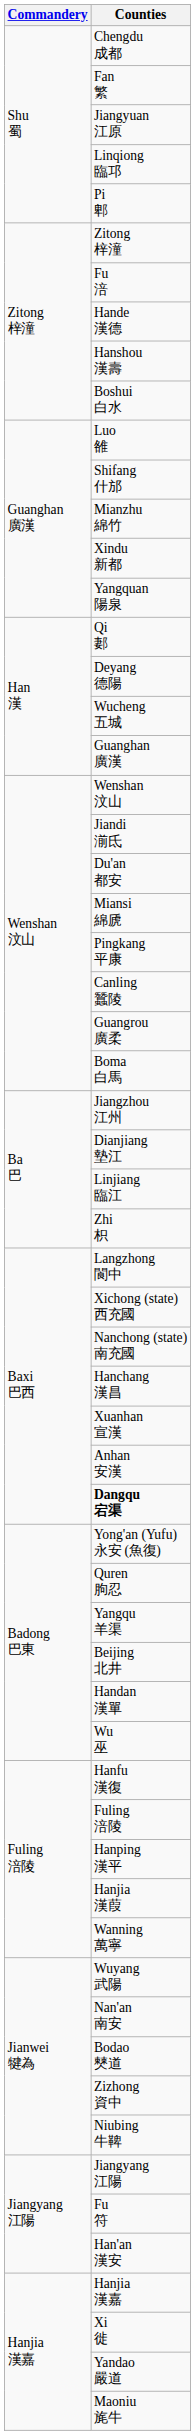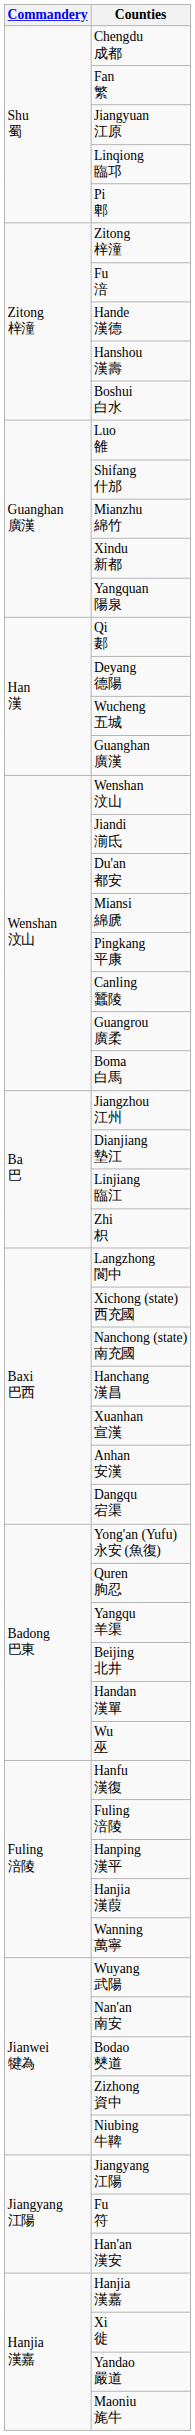Dangqu 宕渠 | Counties: bold -> normal
